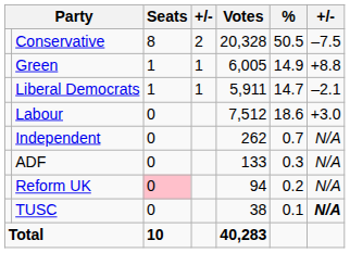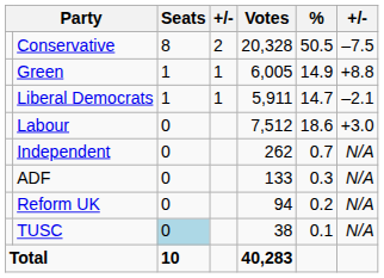Reform UK | Seats: pink background -> no background
TUSC | Seats: no background -> lightblue background
TUSC | column 7: bold -> normal
